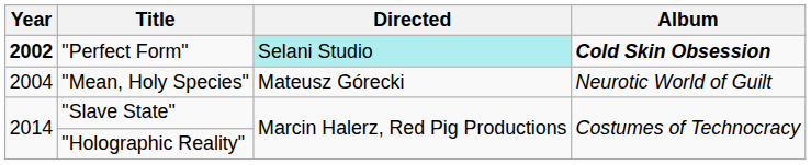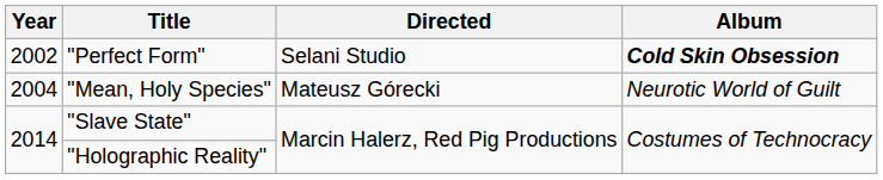"Perfect Form" | Year: bold -> normal
"Perfect Form" | Directed: paleturquoise background -> no background
